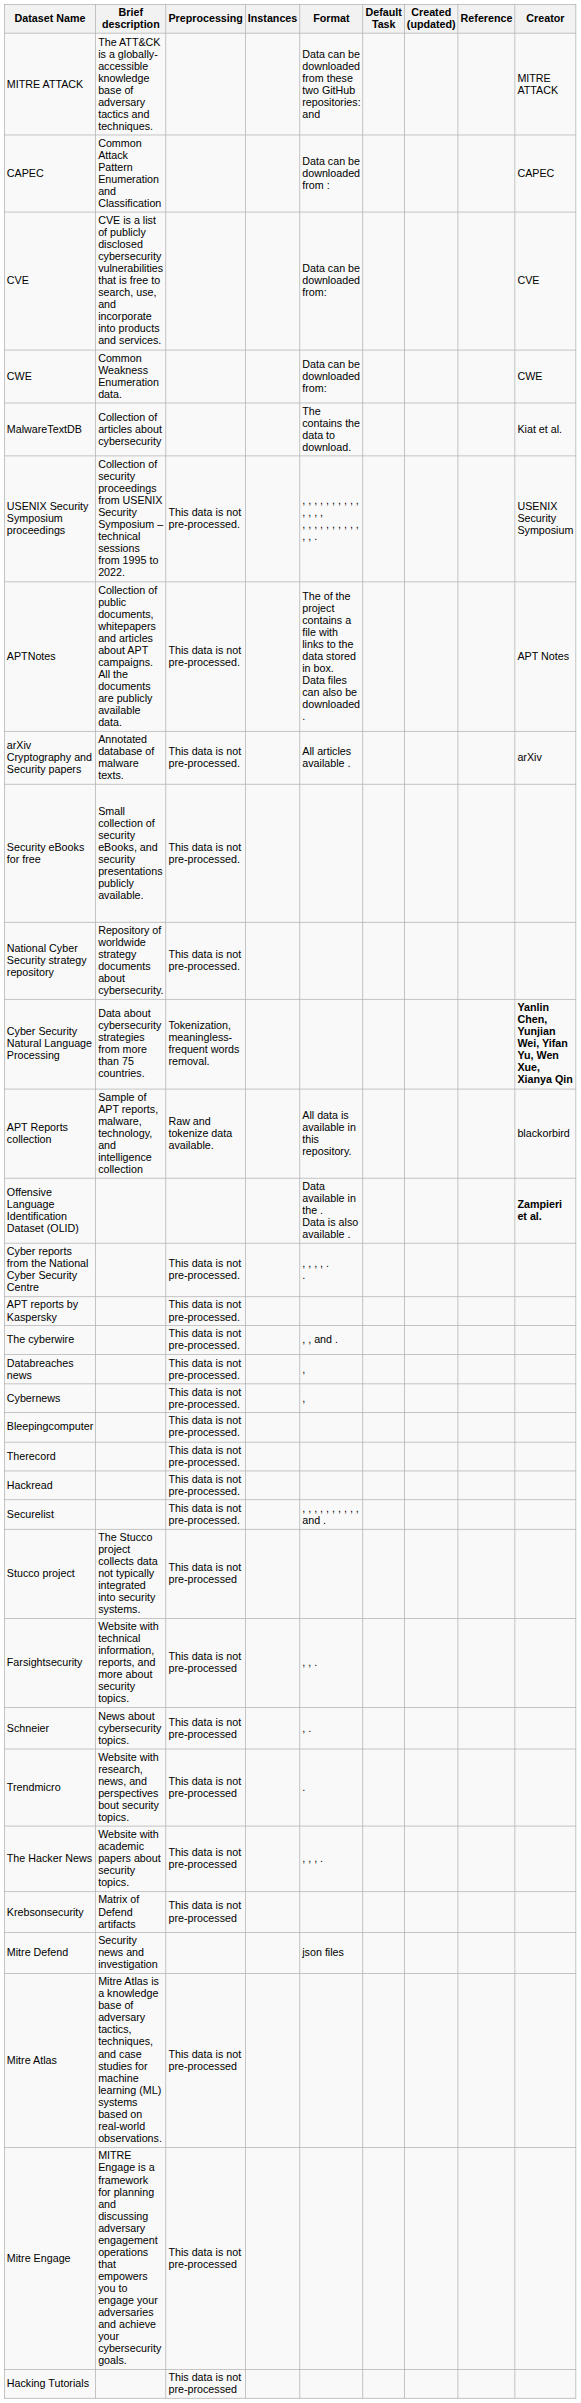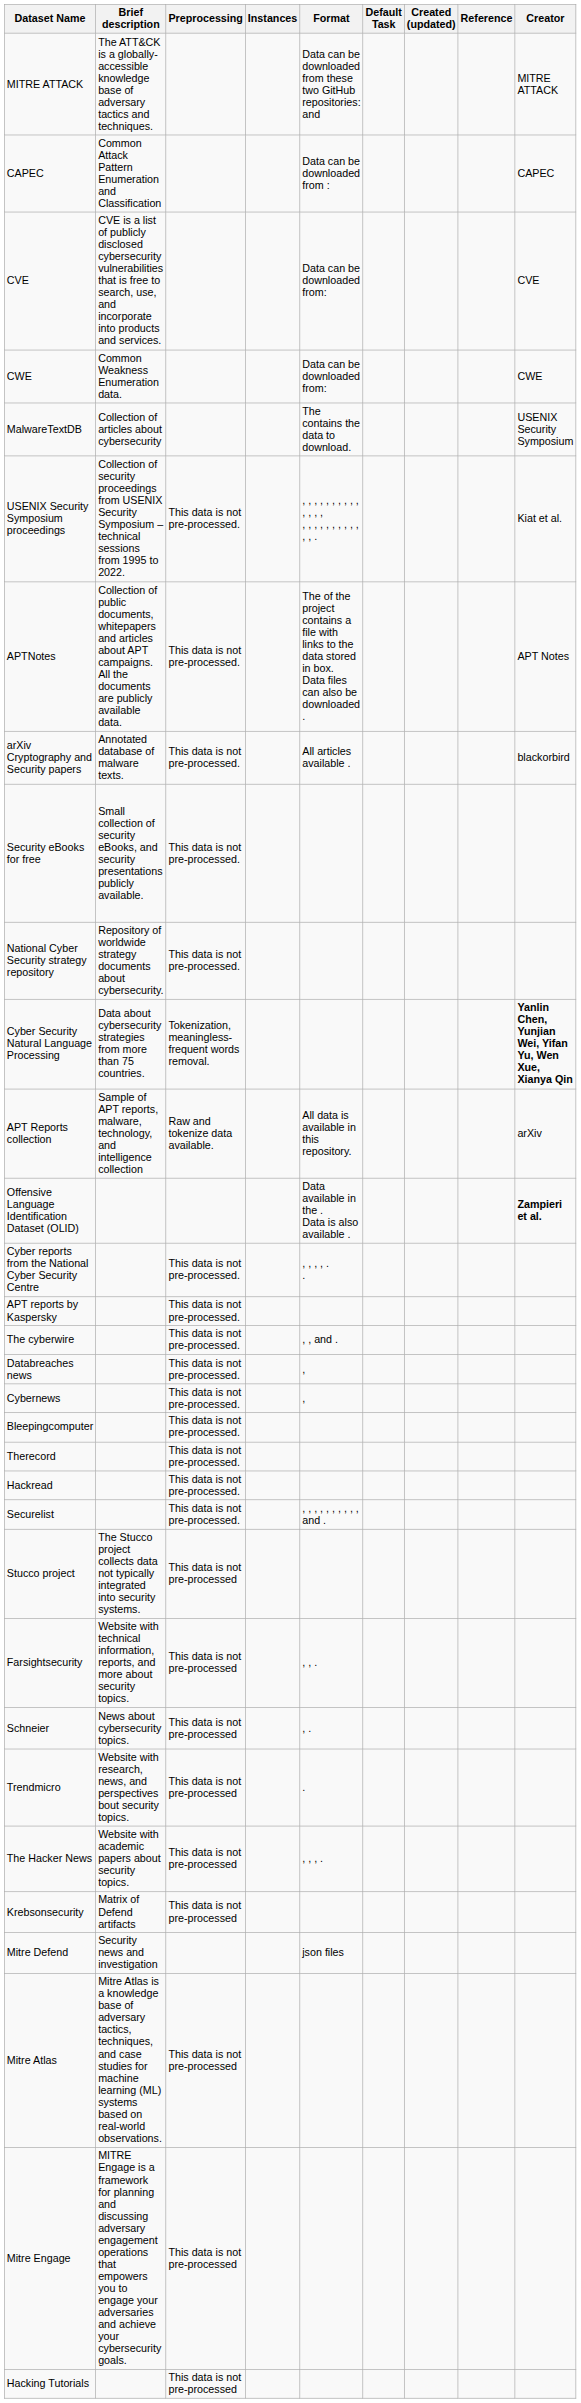MalwareTextDB | Creator: Kiat et al. -> USENIX Security Symposium
USENIX Security Symposium proceedings | Creator: USENIX Security Symposium -> Kiat et al.
arXiv Cryptography and Security papers | Creator: arXiv -> blackorbird
APT Reports collection | Creator: blackorbird -> arXiv
